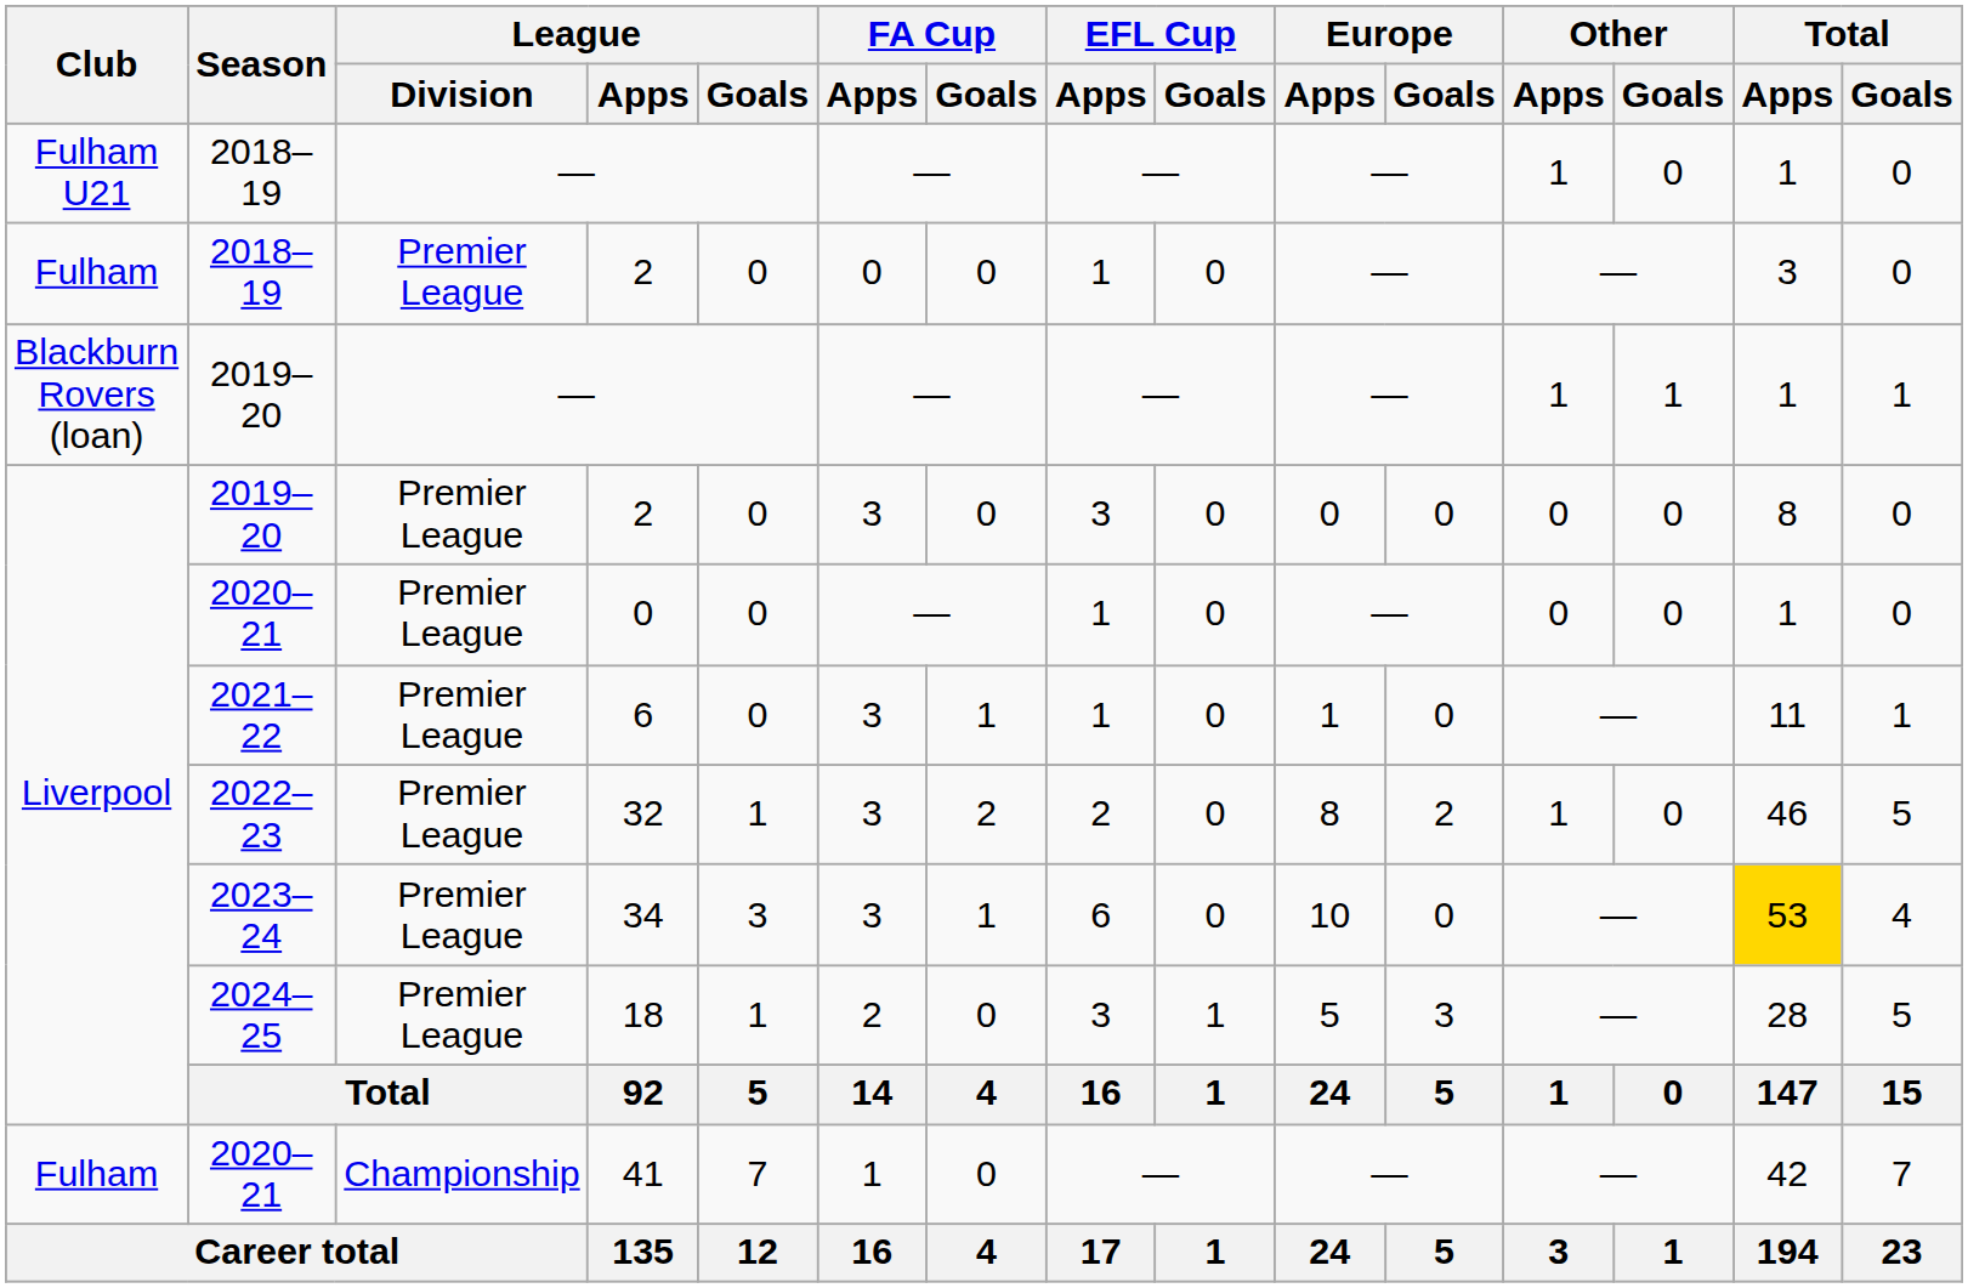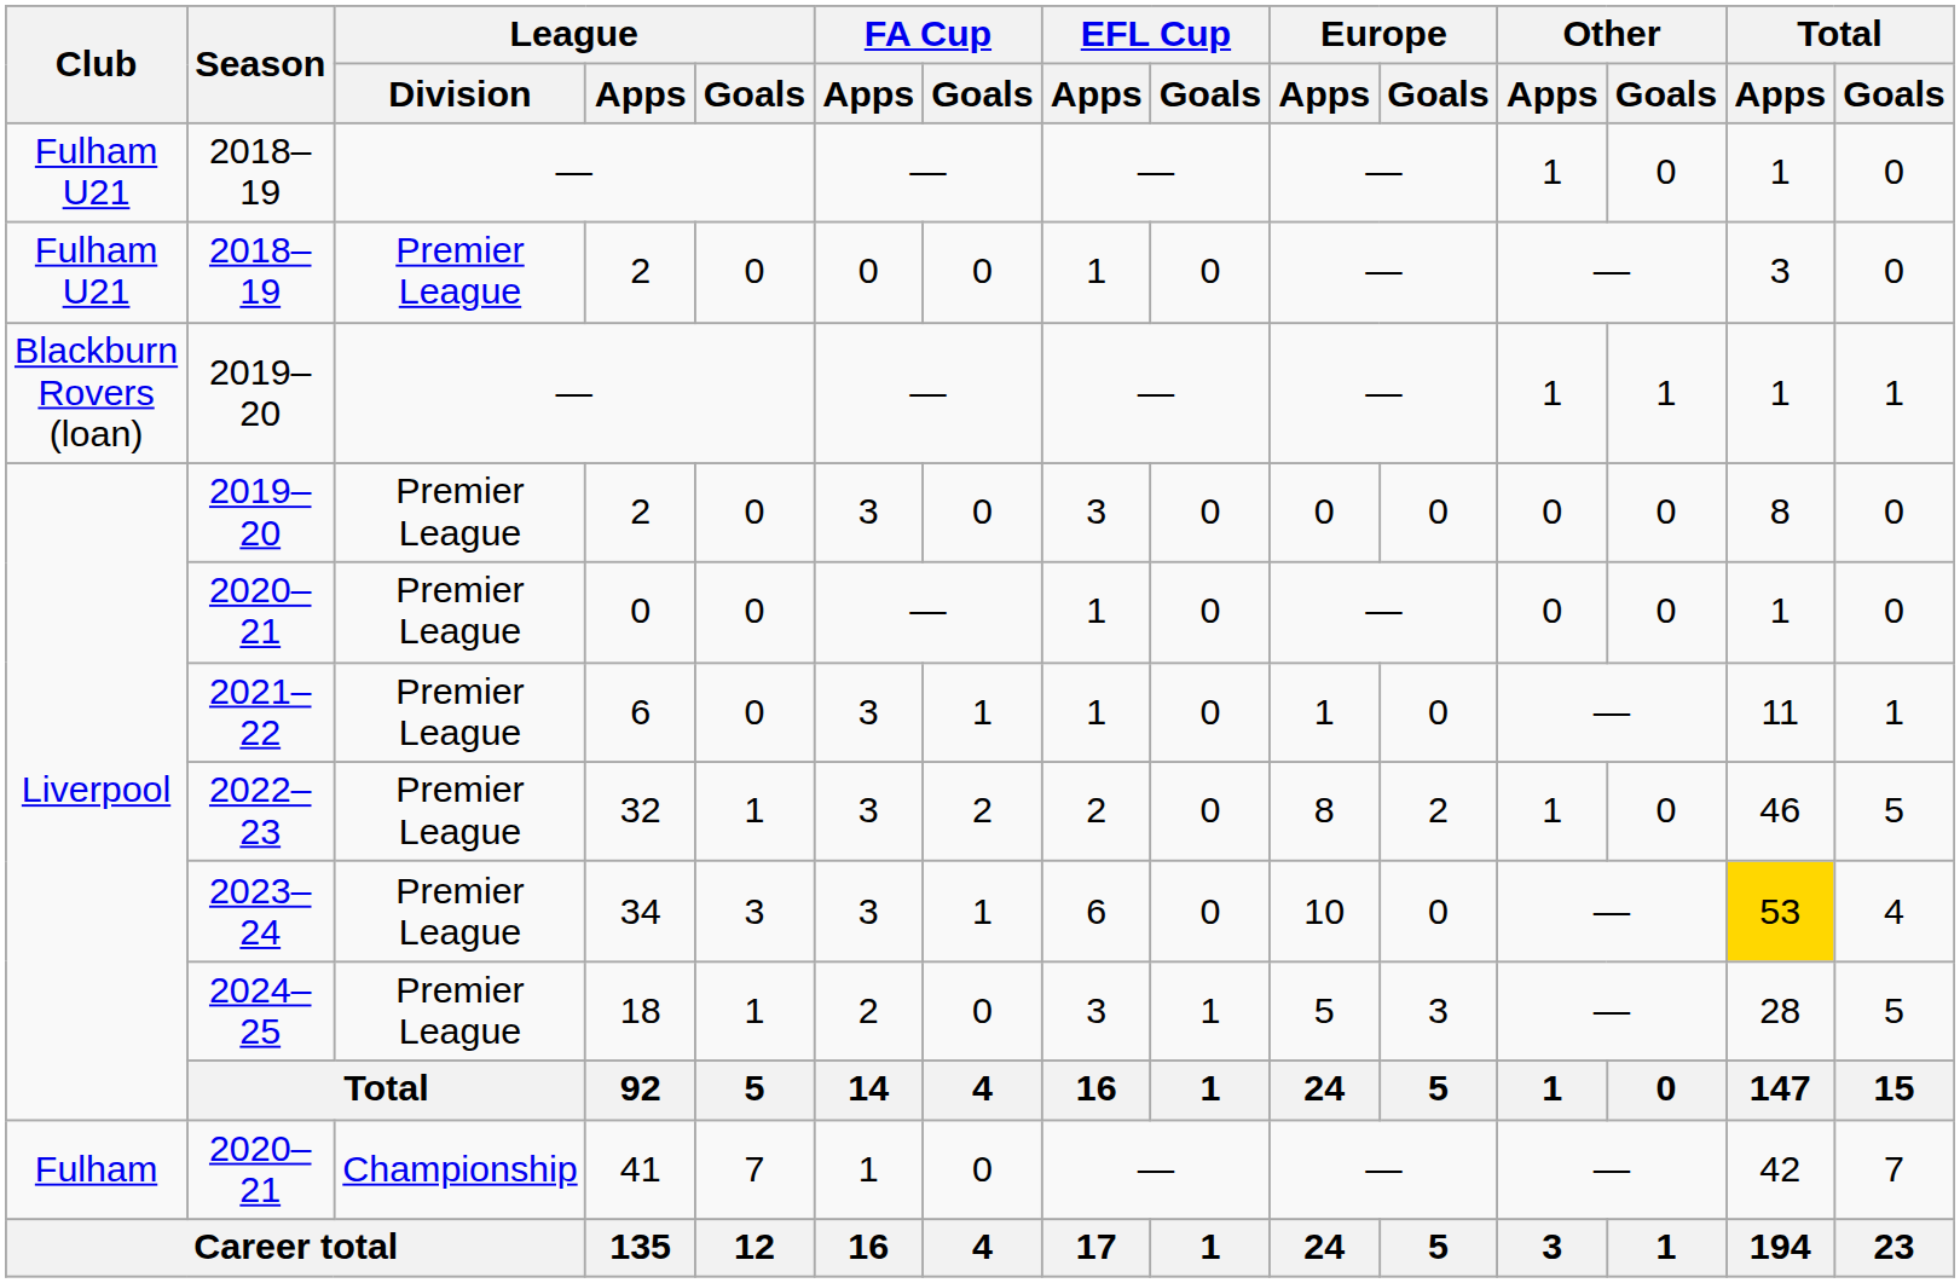2018–19 / 2 | Club: Fulham -> Fulham U21
